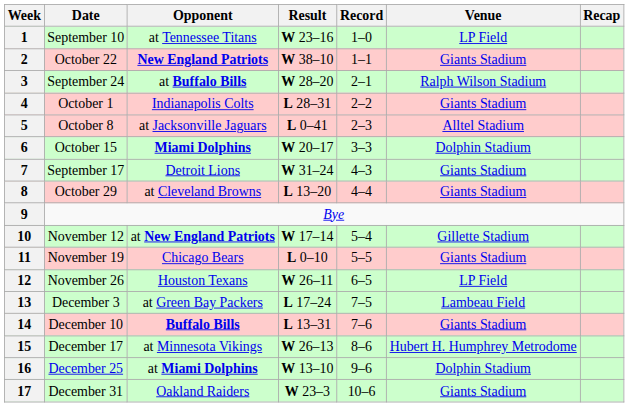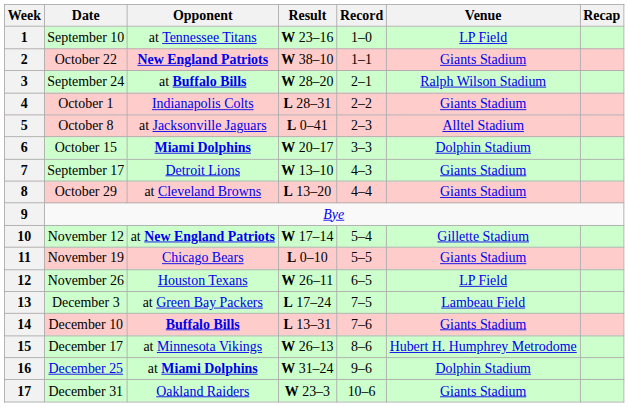7 | Result: W 31–24 -> W 13–10
16 | Result: W 13–10 -> W 31–24
